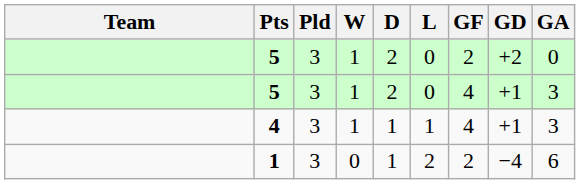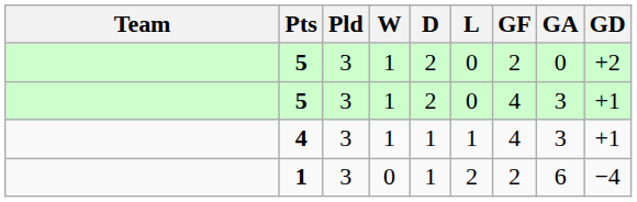columns swapped: GA <-> GD
